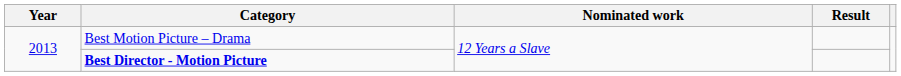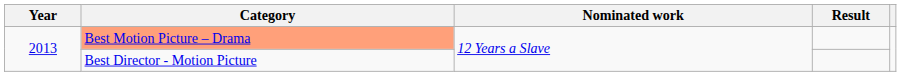Best Motion Picture – Drama | Category: no background -> lightsalmon background
Best Director - Motion Picture | Category: bold -> normal
